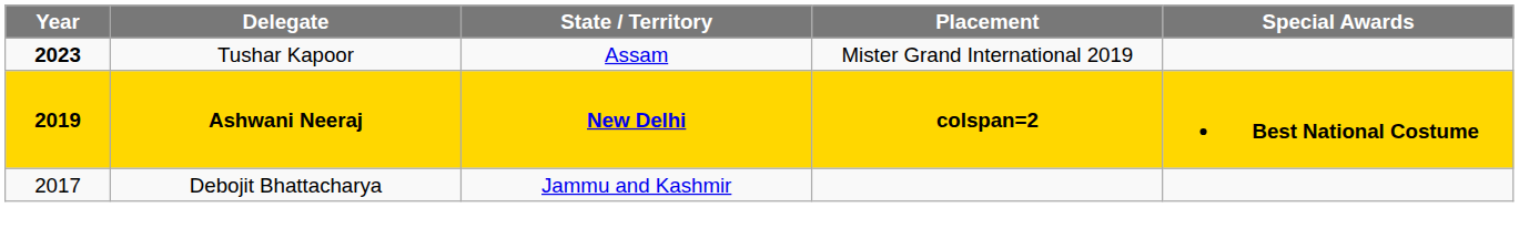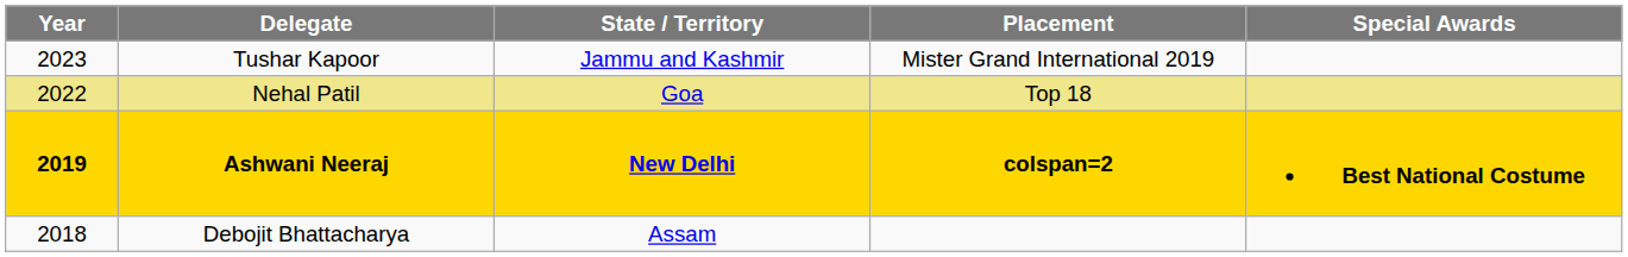Tushar Kapoor | Year: bold -> normal
Tushar Kapoor | State / Territory: Assam -> Jammu and Kashmir
+ row: 2022 | Nehal Patil | Goa | Top 18
Debojit Bhattacharya | Year: 2017 -> 2018
Debojit Bhattacharya | State / Territory: Jammu and Kashmir -> Assam
